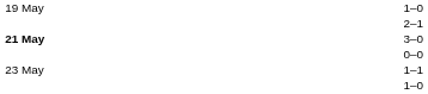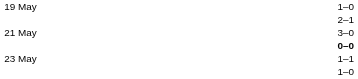3–0 | column 1: bold -> normal
0–0 | column 2: normal -> bold
